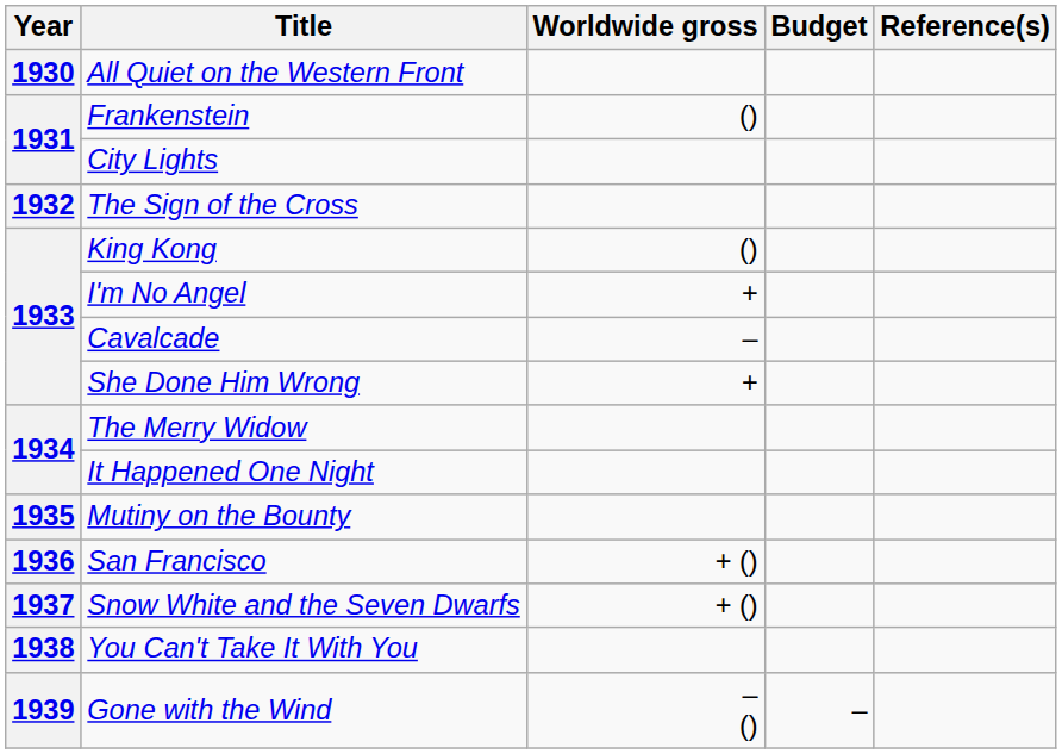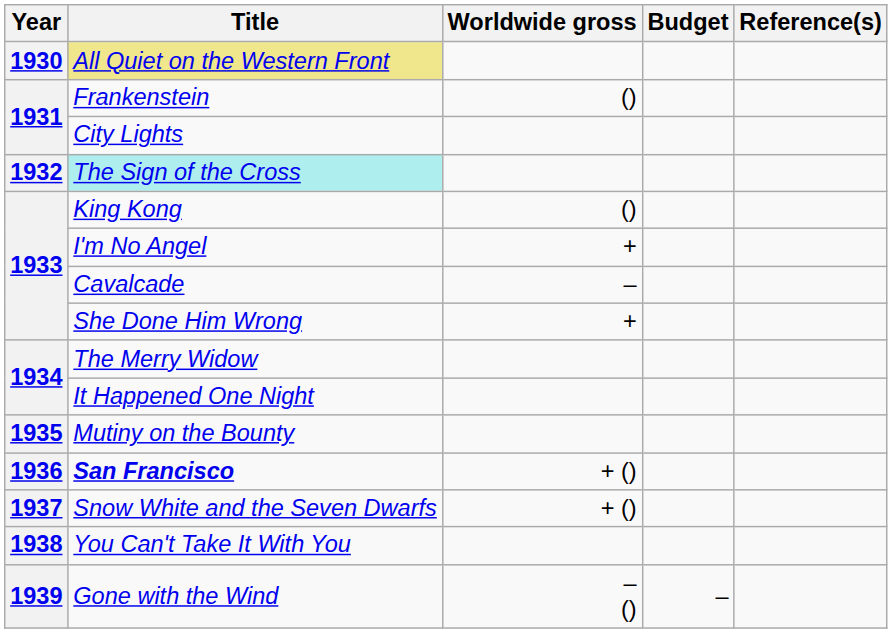All Quiet on the Western Front | Title: no background -> khaki background
The Sign of the Cross | Title: no background -> paleturquoise background
San Francisco | Title: normal -> bold
